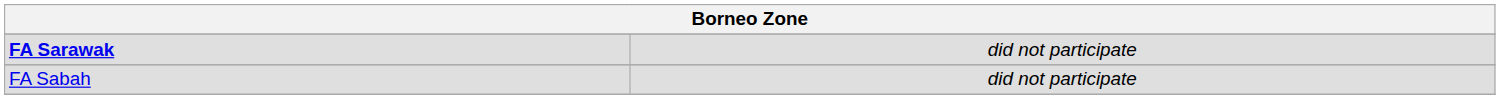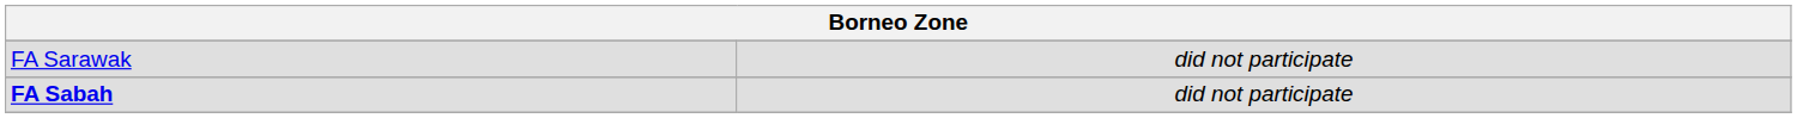FA Sarawak | column 1: bold -> normal
FA Sabah | column 1: normal -> bold
